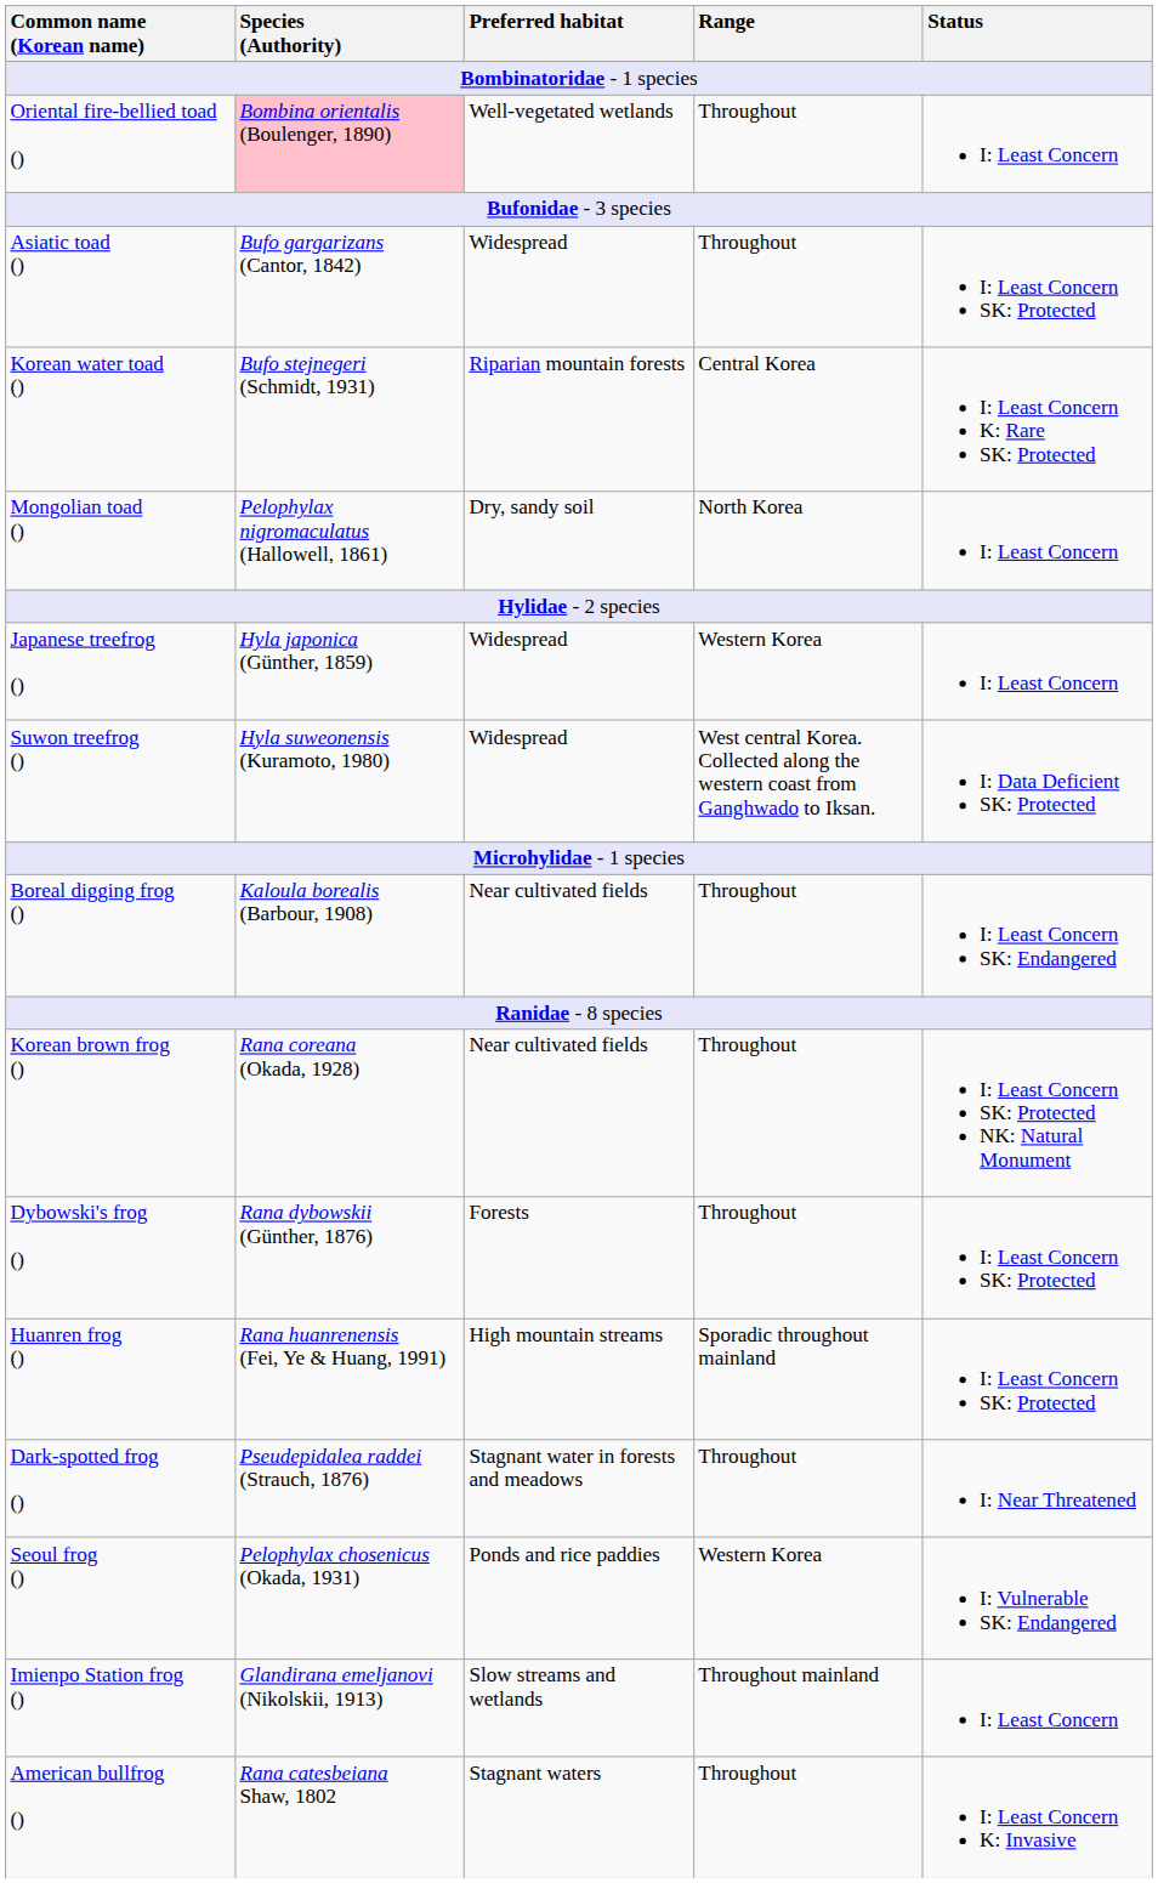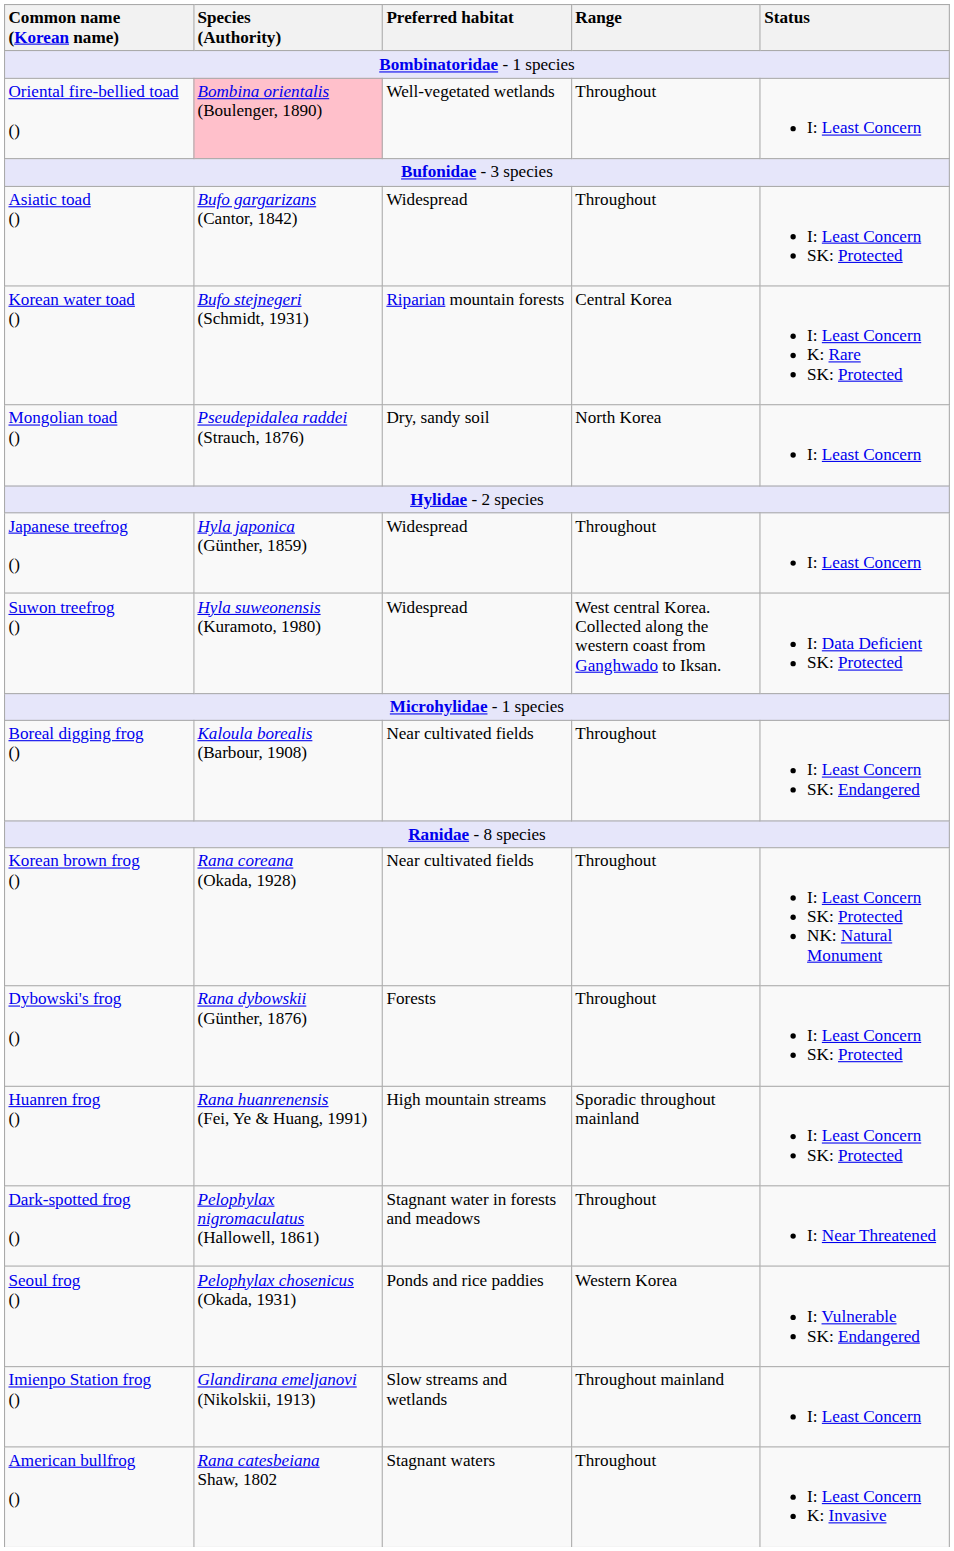Mongolian toad () | Species (Authority): Pelophylax nigromaculatus (Hallowell, 1861) -> Pseudepidalea raddei (Strauch, 1876)
Japanese treefrog () | Range: Western Korea -> Throughout
Dark-spotted frog () | Species (Authority): Pseudepidalea raddei (Strauch, 1876) -> Pelophylax nigromaculatus (Hallowell, 1861)
